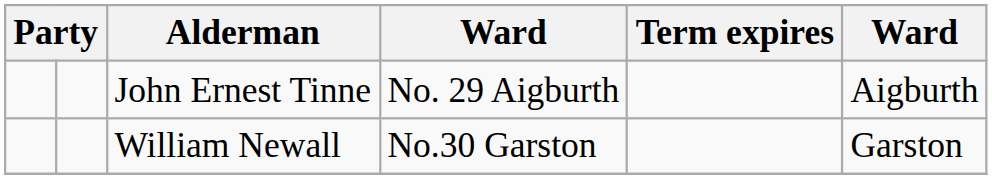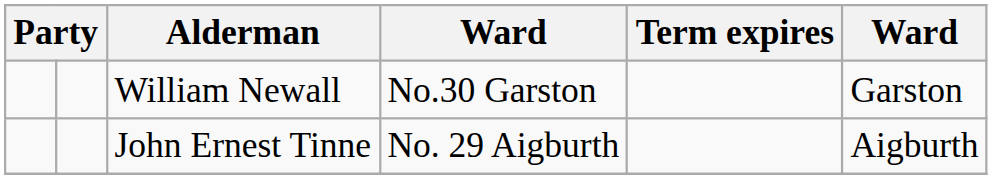rows swapped: John Ernest Tinne <-> William Newall
